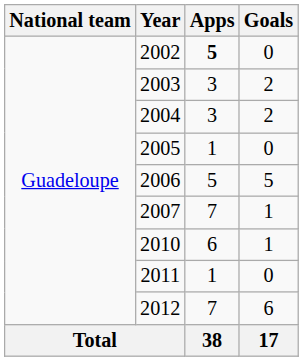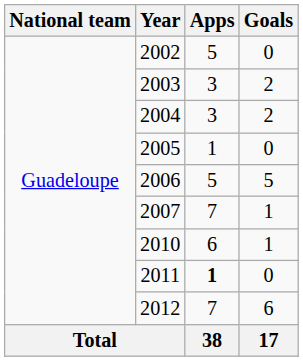2002 | Apps: bold -> normal
2011 | Apps: normal -> bold
